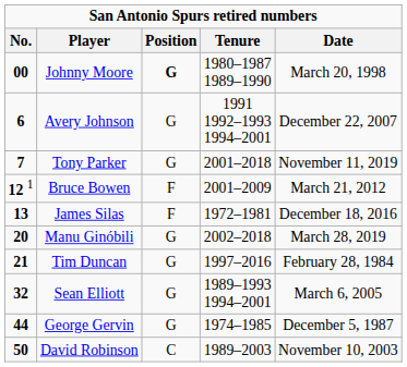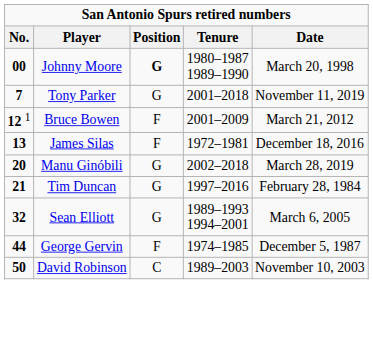- row: 6 | Avery Johnson | G | 1991 1992–1993 1994–2001 | December 22, 2007
George Gervin | Position: G -> F
